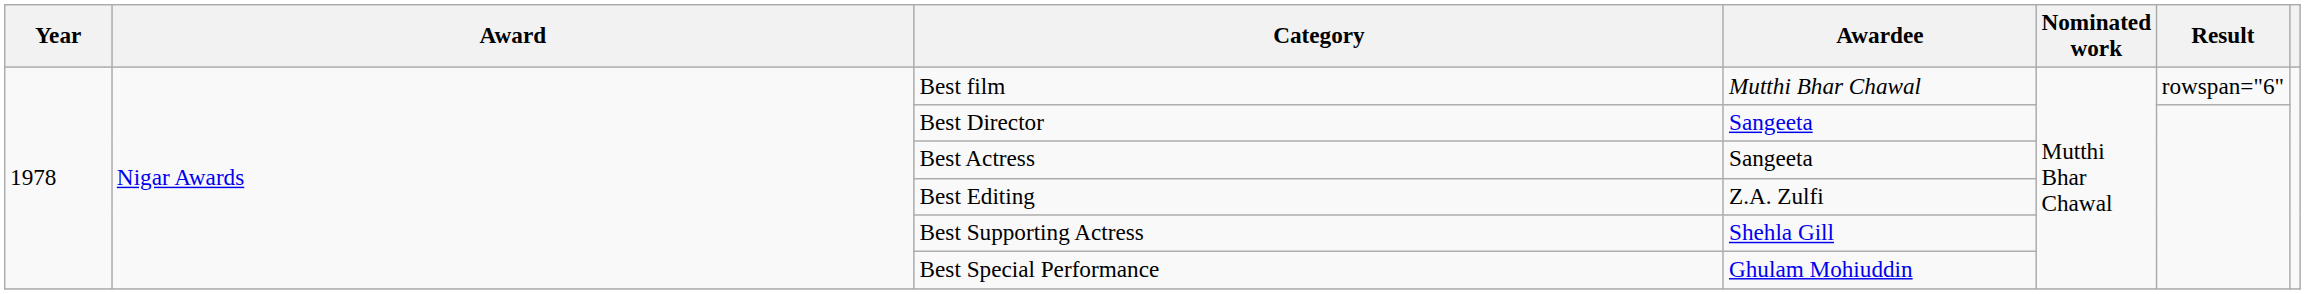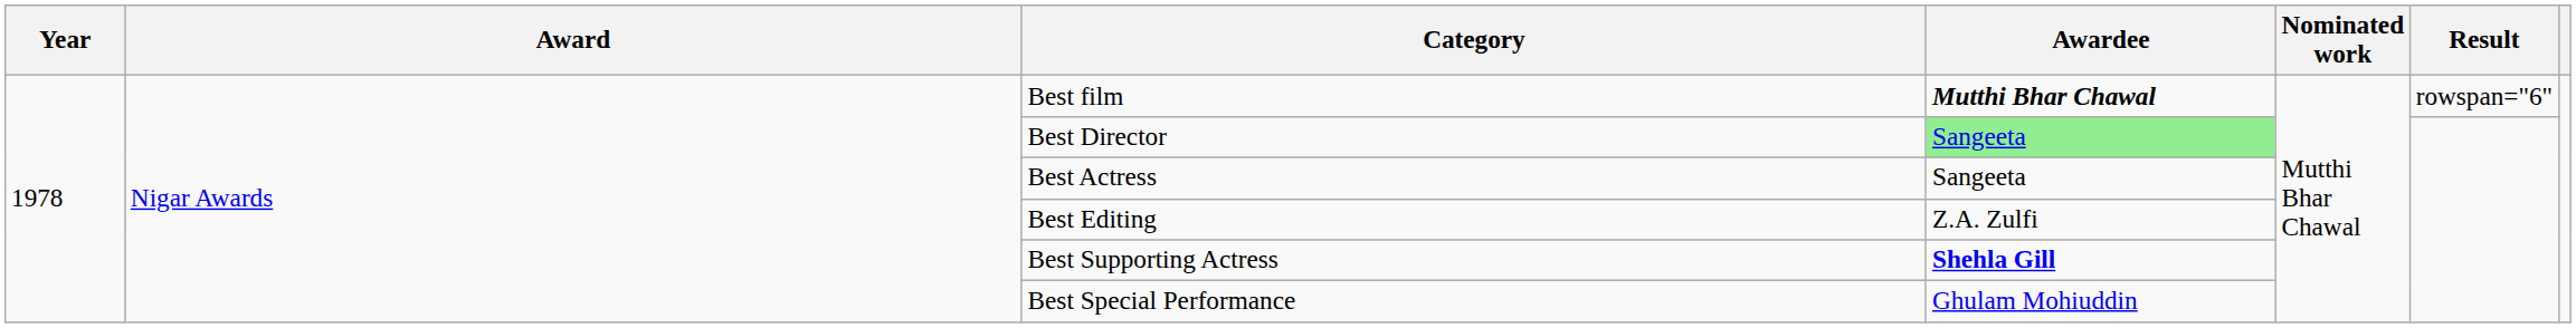Best film | Awardee: normal -> bold
Best Director | Awardee: no background -> lightgreen background
Best Supporting Actress | Awardee: normal -> bold
